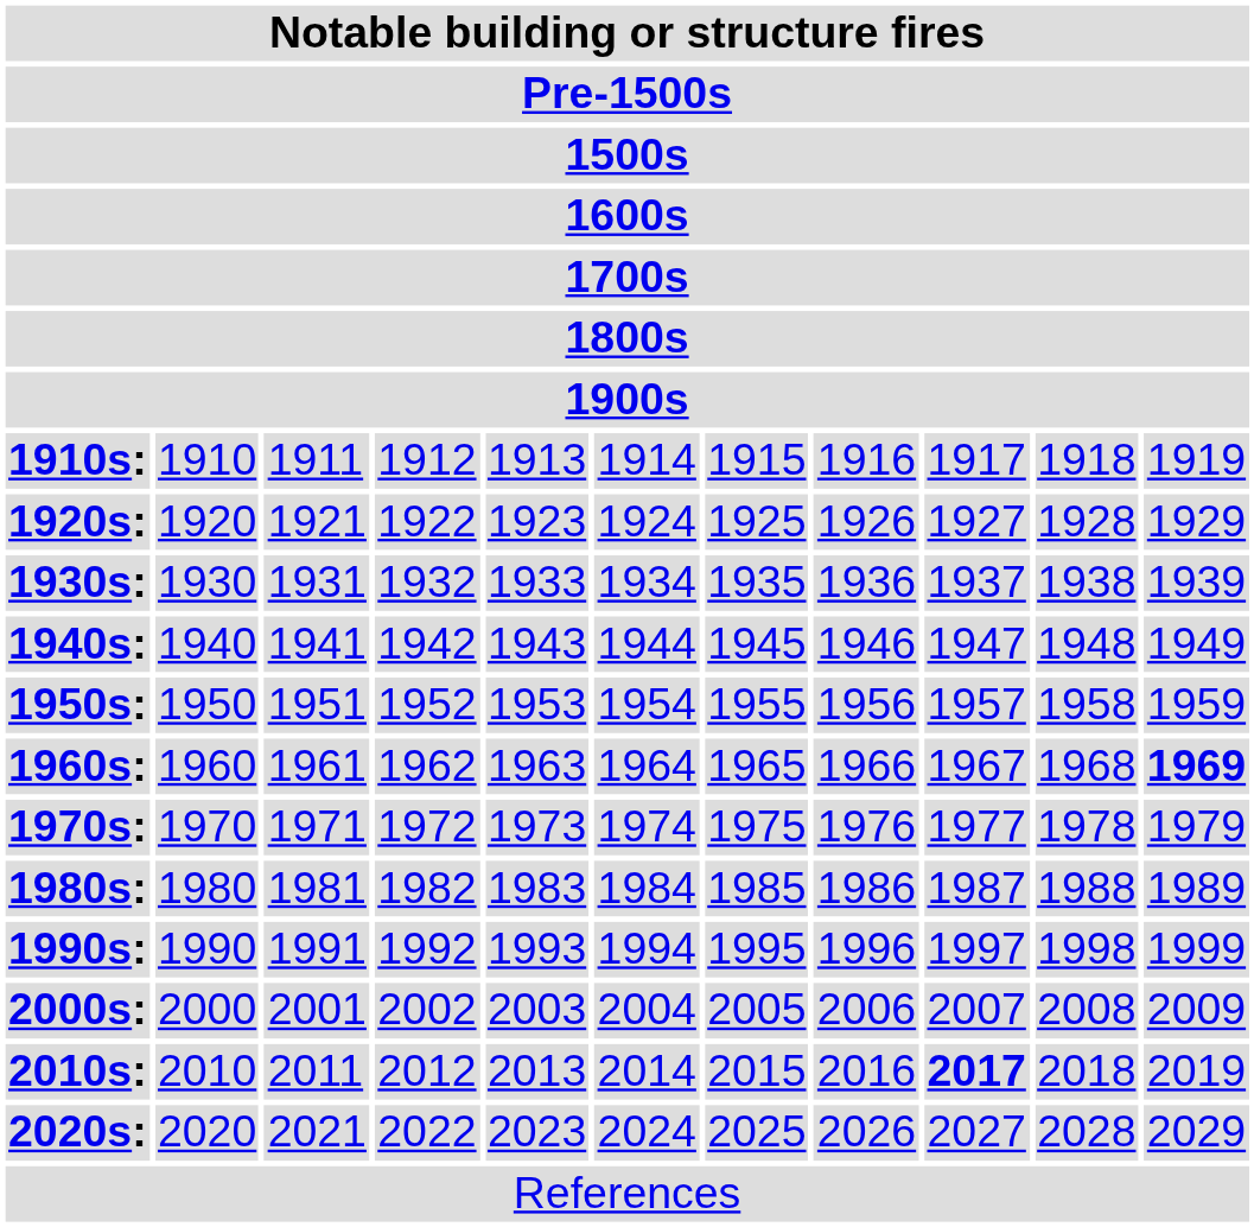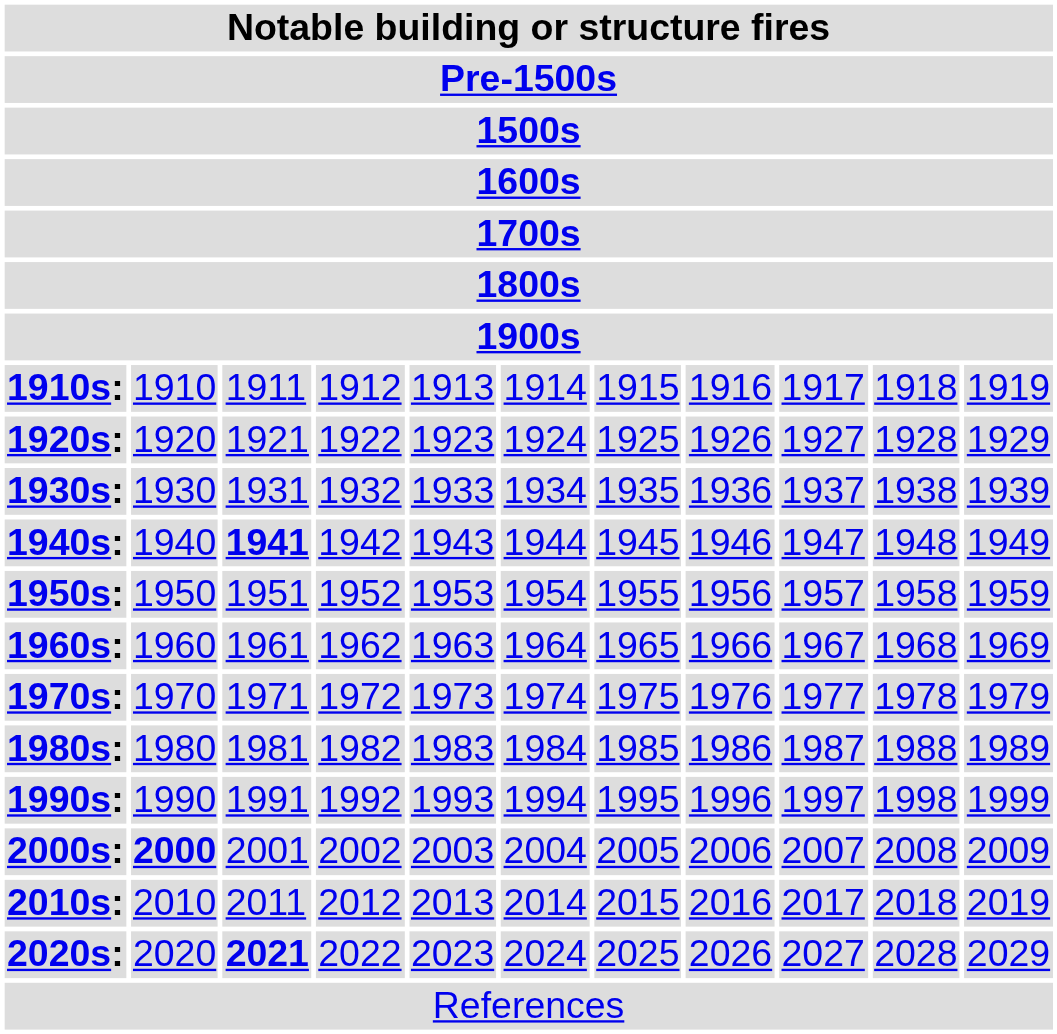1940s: | column 3: normal -> bold
1960s: | column 11: bold -> normal
2000s: | column 2: normal -> bold
2010s: | column 9: bold -> normal
2020s: | column 3: normal -> bold
